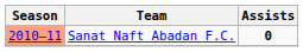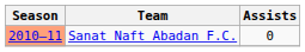Sanat Naft Abadan F.C. | Assists: bold -> normal
